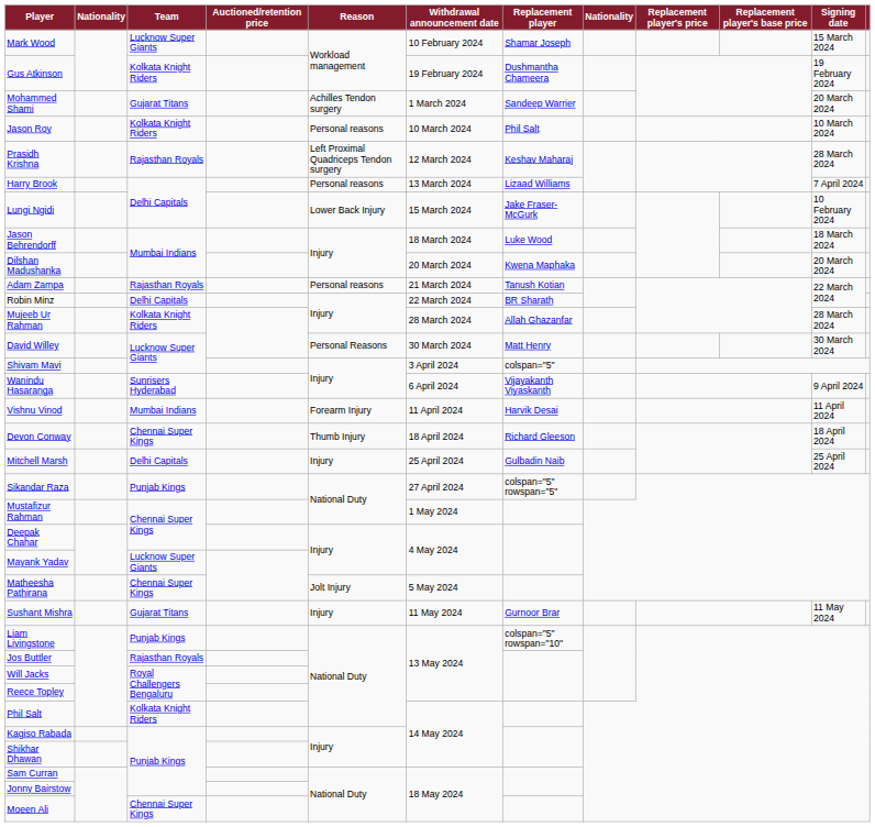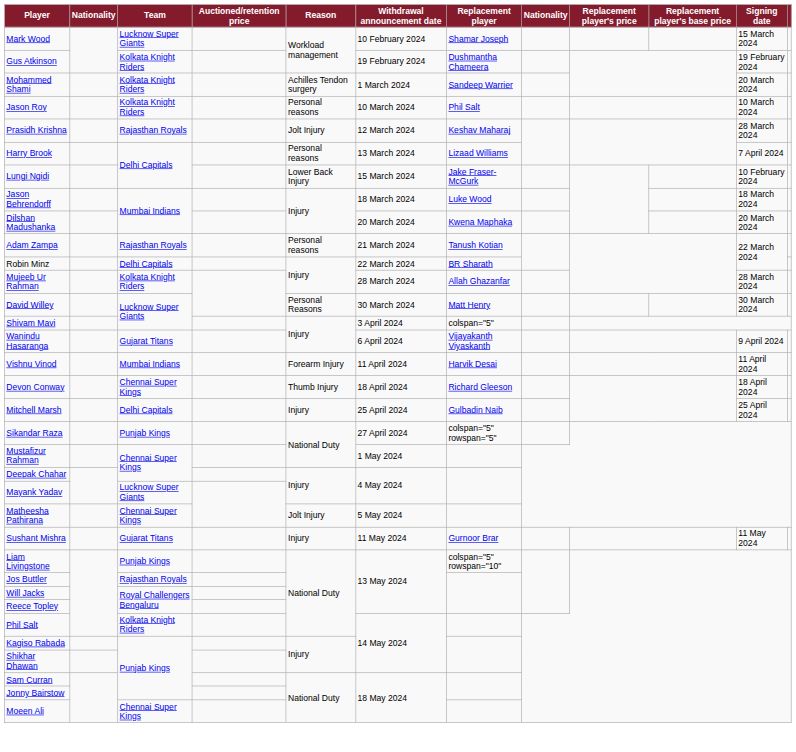Mohammed Shami | Team: Gujarat Titans -> Kolkata Knight Riders
Prasidh Krishna | Reason: Left Proximal Quadriceps Tendon surgery -> Jolt Injury
Wanindu Hasaranga | Team: Sunrisers Hyderabad -> Gujarat Titans
